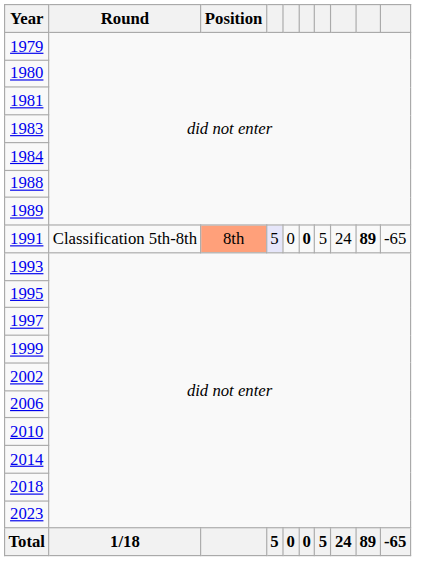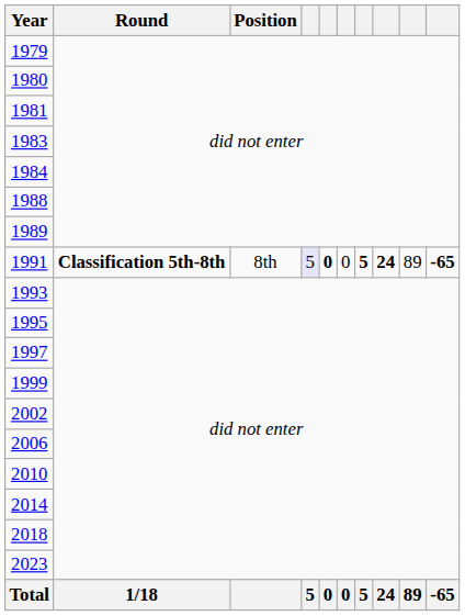1991 | Round: normal -> bold
1991 | Position: lightsalmon background -> no background
1991 | column 5: normal -> bold
1991 | column 6: bold -> normal
1991 | column 7: normal -> bold
1991 | column 8: normal -> bold
1991 | column 9: bold -> normal
1991 | column 10: normal -> bold
